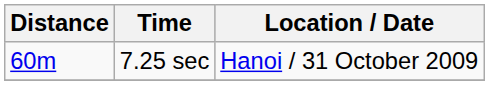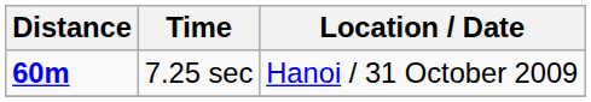7.25 sec | Distance: normal -> bold
